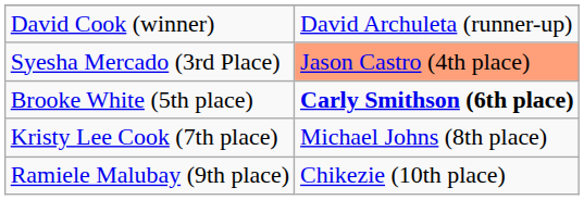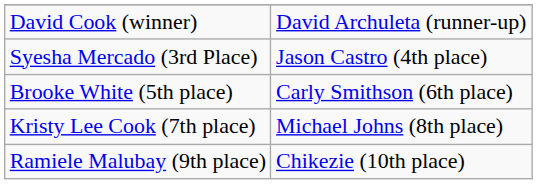Syesha Mercado (3rd Place) | column 2: lightsalmon background -> no background
Brooke White (5th place) | column 2: bold -> normal
